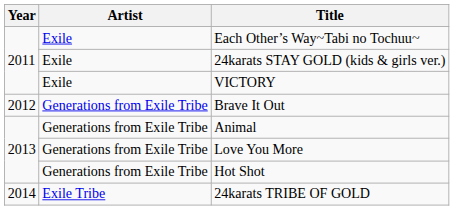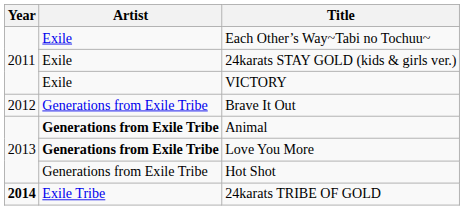Animal | Artist: normal -> bold
Love You More | Artist: normal -> bold
24karats TRIBE OF GOLD | Year: normal -> bold
